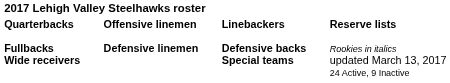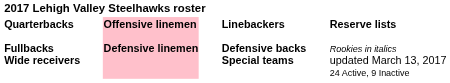Quarterbacks Fullbacks Wide receivers | column 2: no background -> pink background
